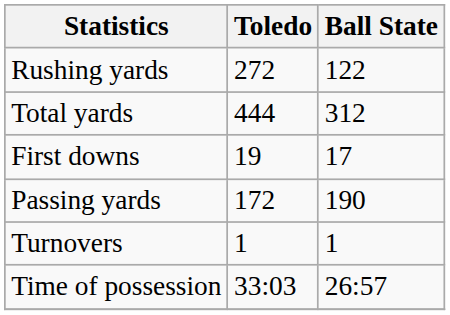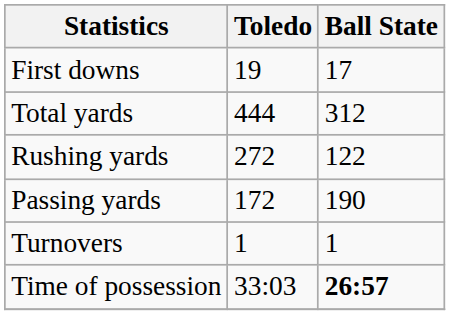rows swapped: First downs <-> Rushing yards
Time of possession | Ball State: normal -> bold
